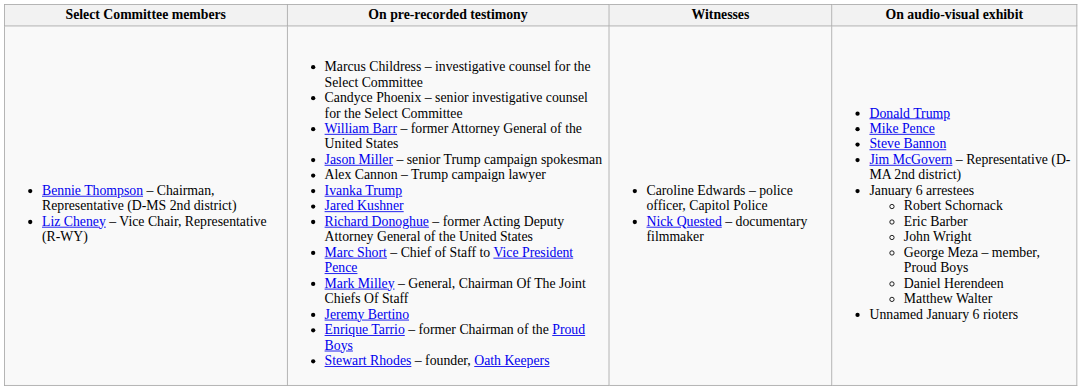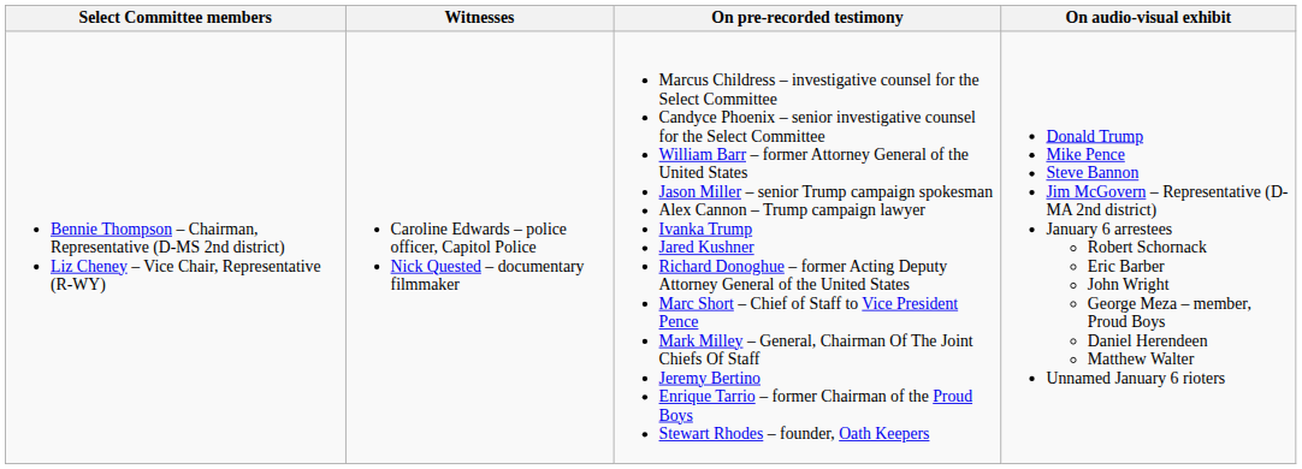columns swapped: Witnesses <-> On pre-recorded testimony
